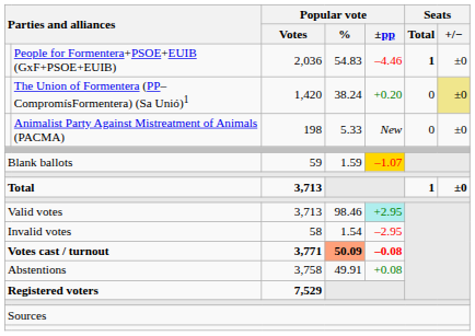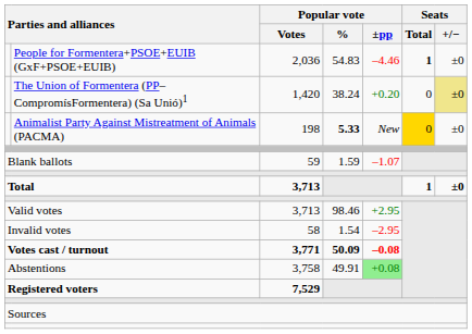Animalist Party Against Mistreatment of Animals (PACMA) | Popular vote / %: normal -> bold
Animalist Party Against Mistreatment of Animals (PACMA) | Seats / Total: no background -> gold background
Blank ballots | Popular vote / ±pp: gold background -> no background
Valid votes | Popular vote / ±pp: paleturquoise background -> no background
Votes cast / turnout | Popular vote / %: lightsalmon background -> no background
Abstentions | Popular vote / ±pp: no background -> lightgreen background
